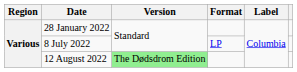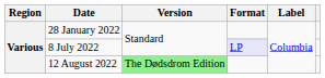8 July 2022 | Format: no background -> lavender background
